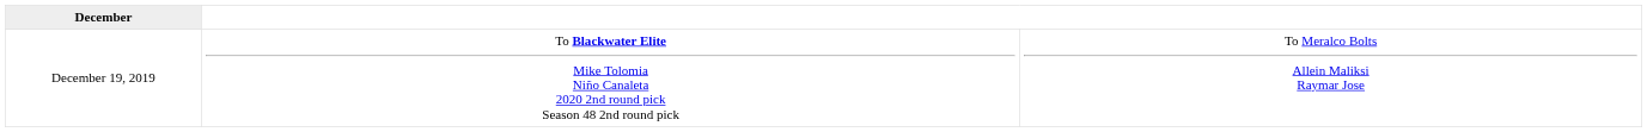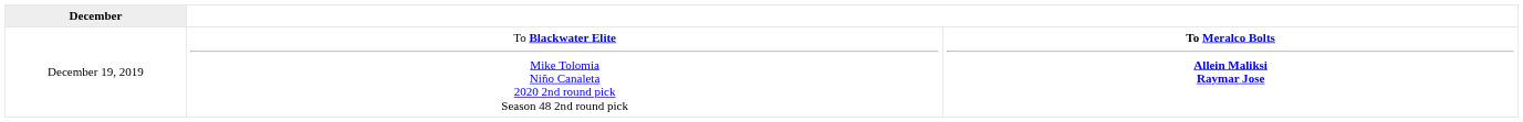December 19, 2019 | column 3: normal -> bold
